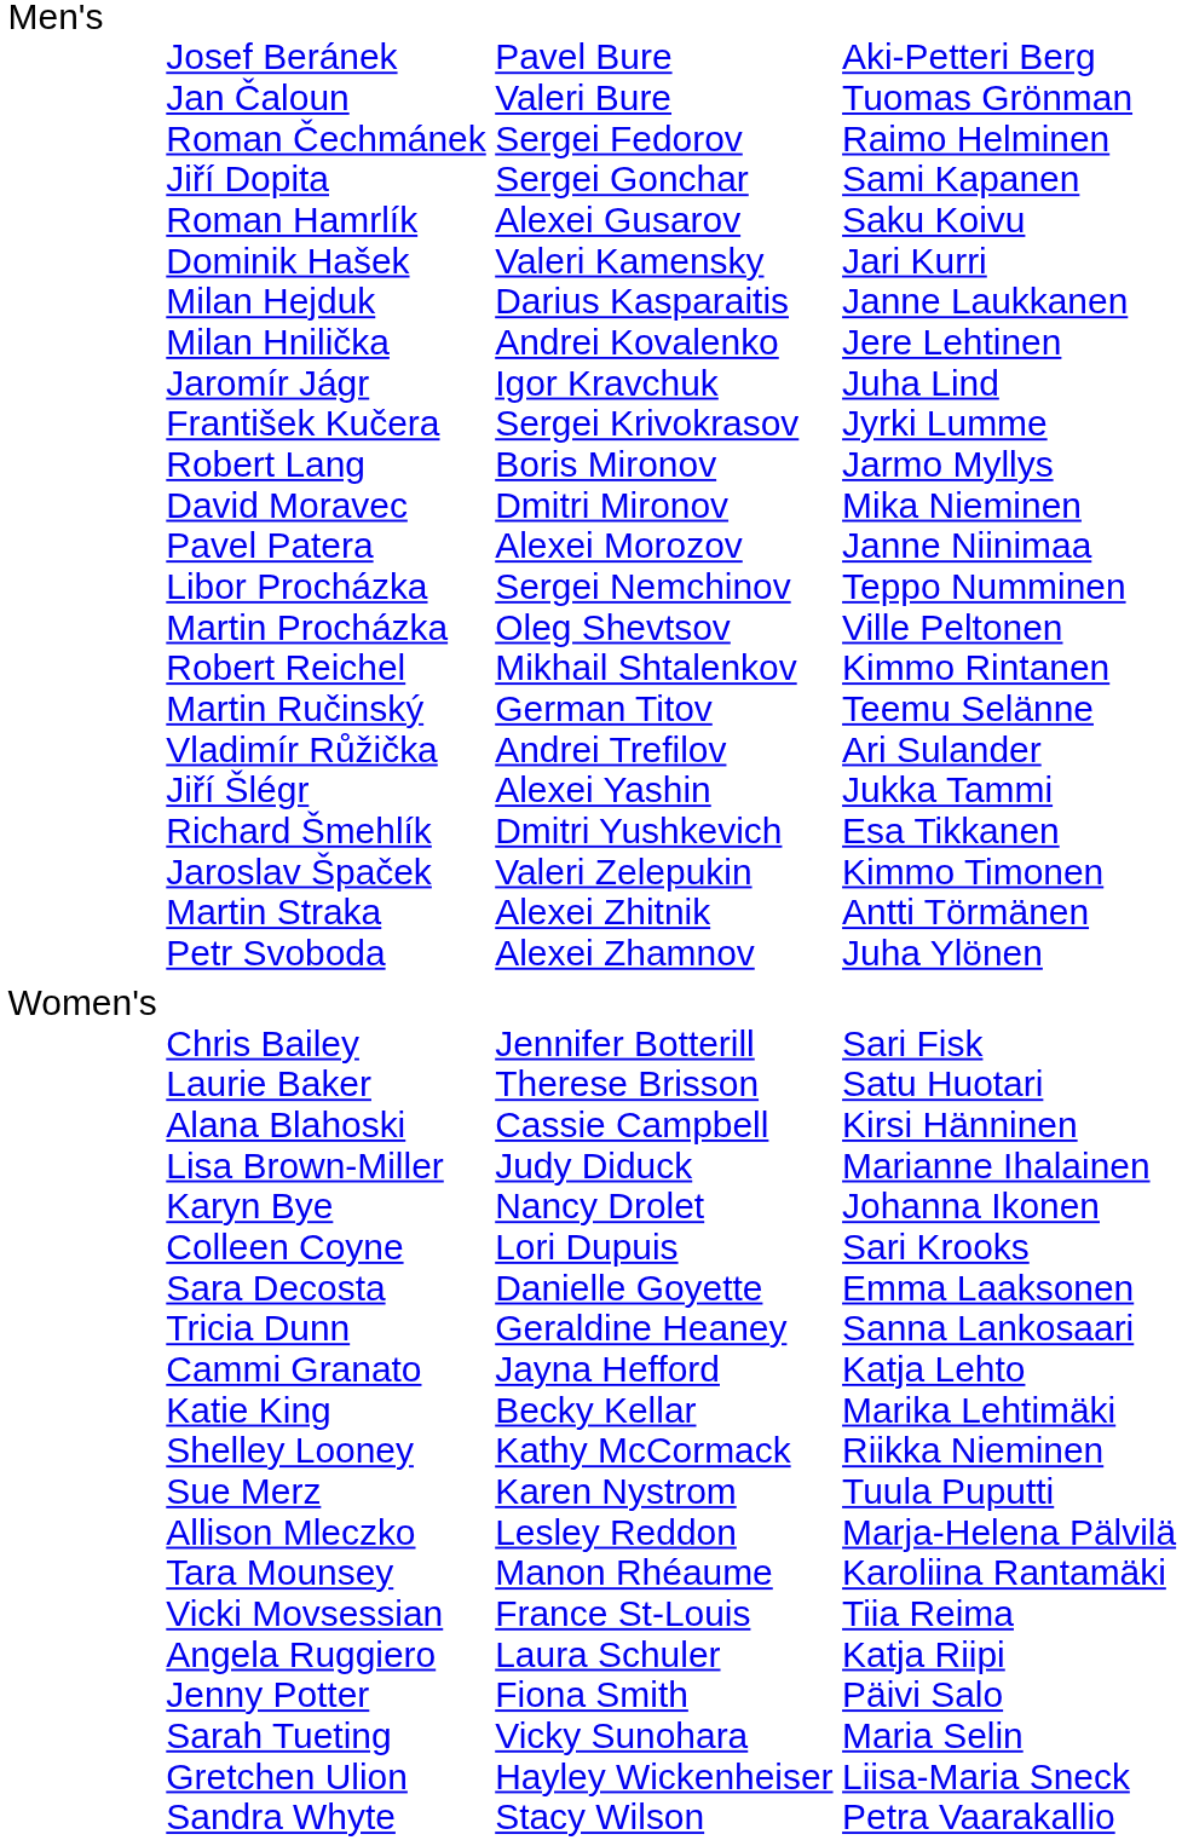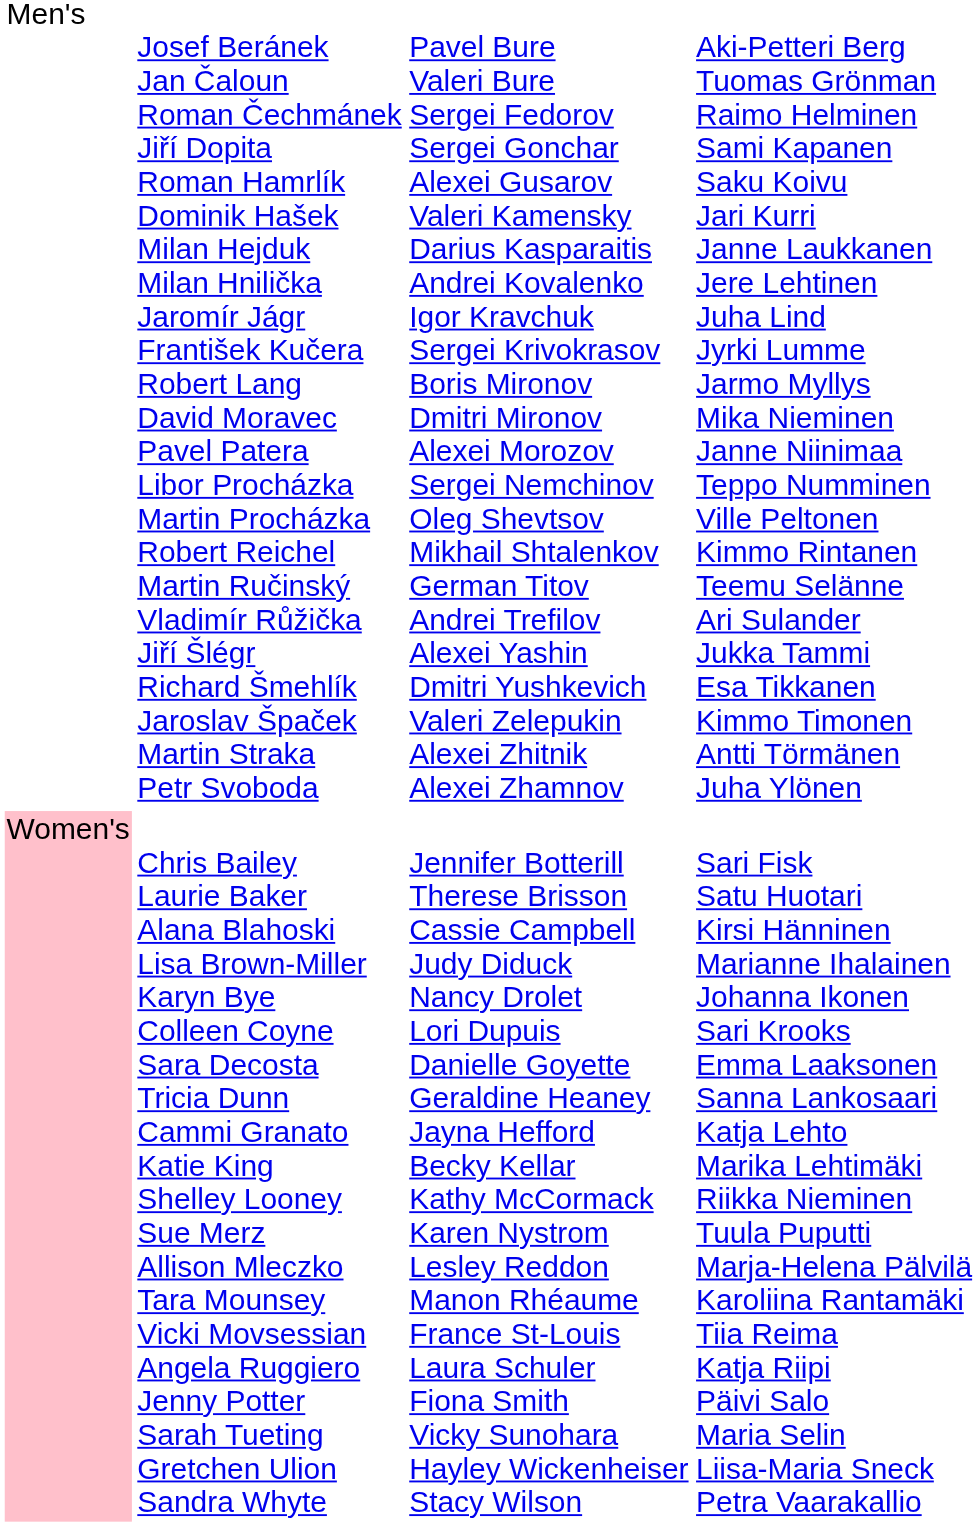Women's | column 1: no background -> pink background
